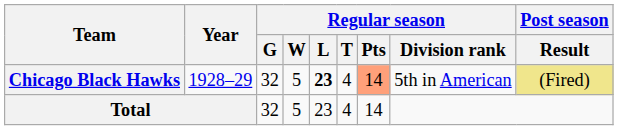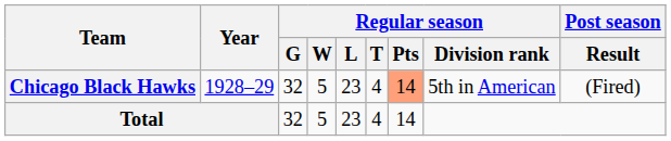Chicago Black Hawks | Regular season / L: bold -> normal
Chicago Black Hawks | Post season / Result: khaki background -> no background
